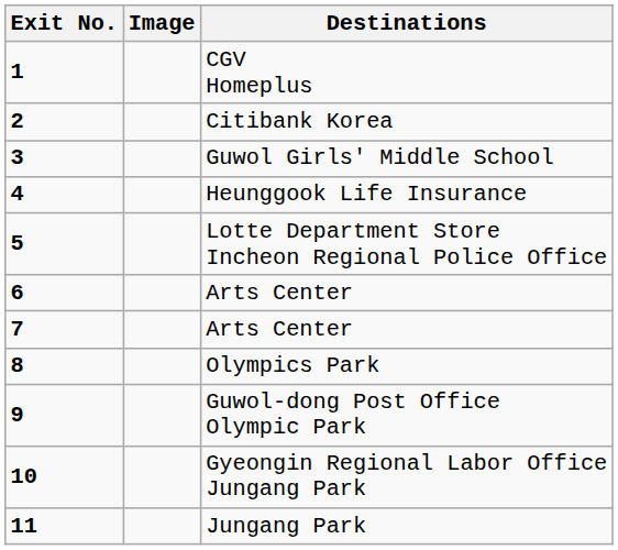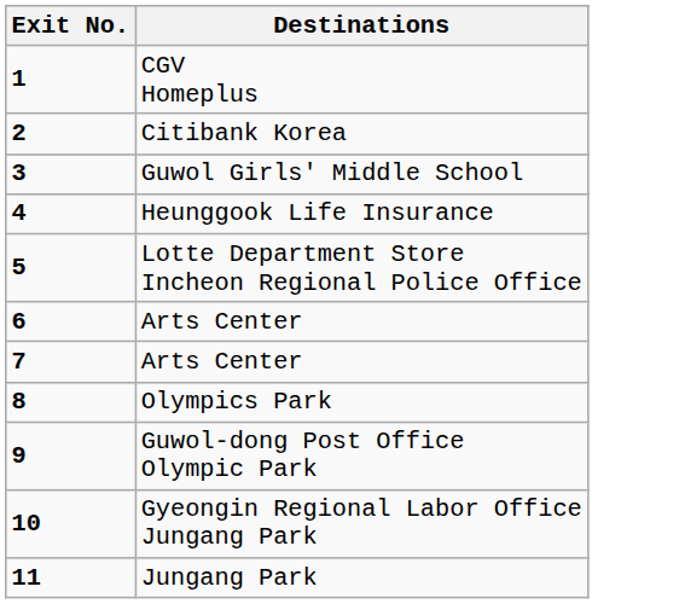- column: Image
